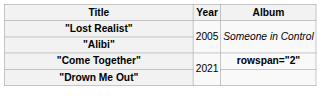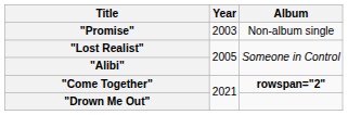+ row: "Promise" | 2003 | Non-album single
